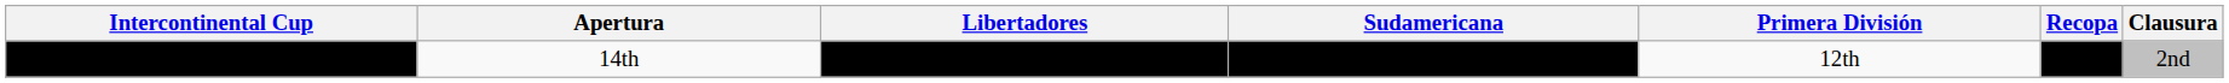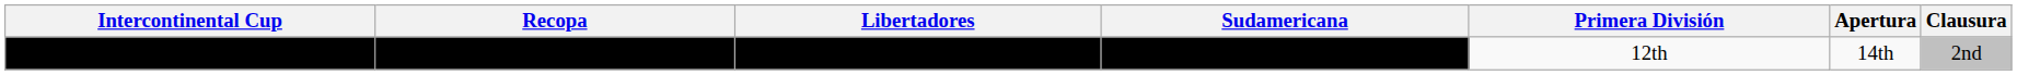columns swapped: Recopa <-> Apertura
